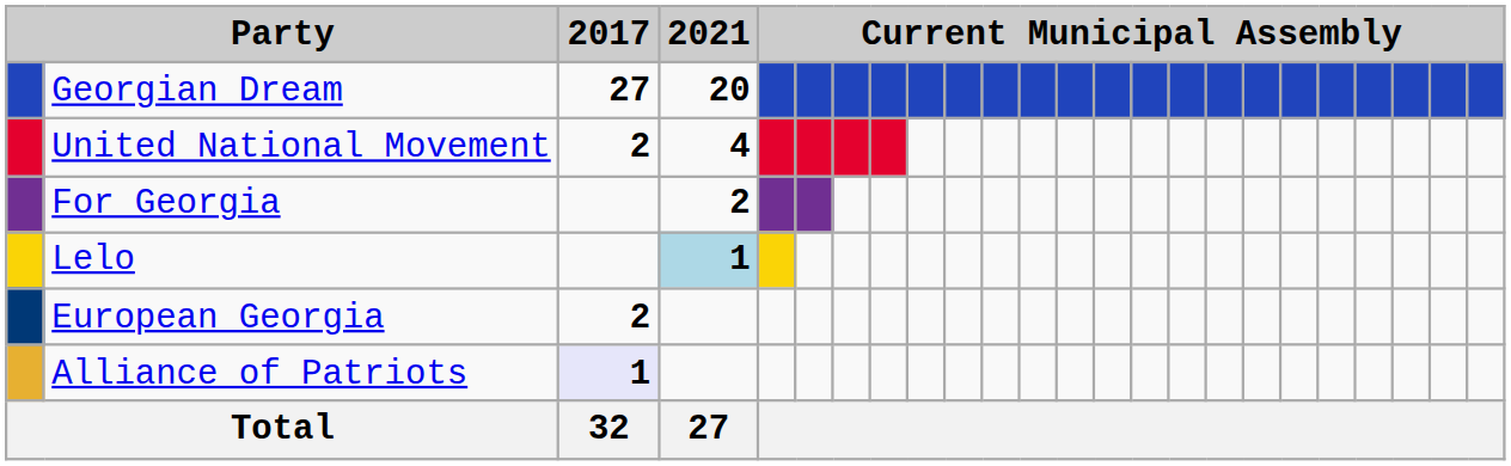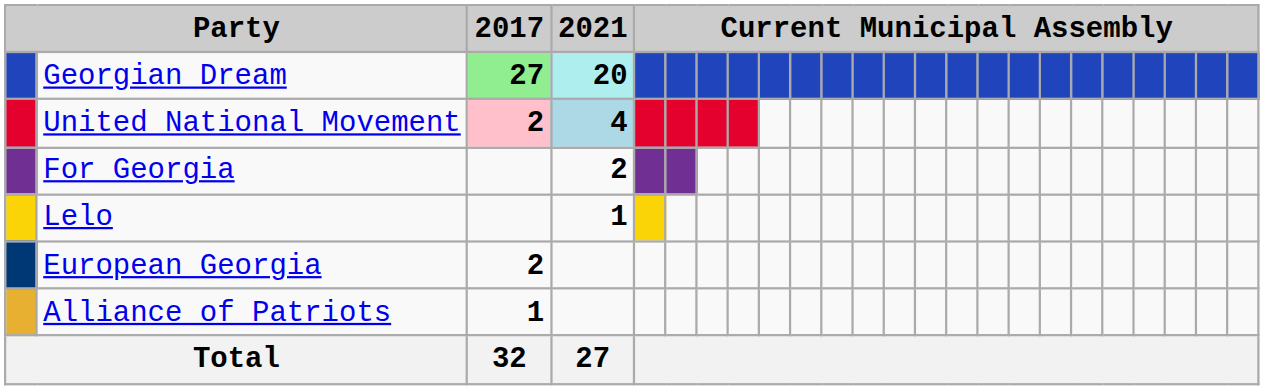Georgian Dream | 2017: no background -> lightgreen background
Georgian Dream | 2021: no background -> paleturquoise background
United National Movement | 2017: no background -> pink background
United National Movement | 2021: no background -> lightblue background
Lelo | 2021: lightblue background -> no background
Alliance of Patriots | 2017: lavender background -> no background
